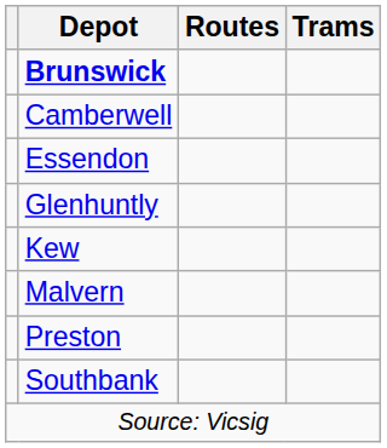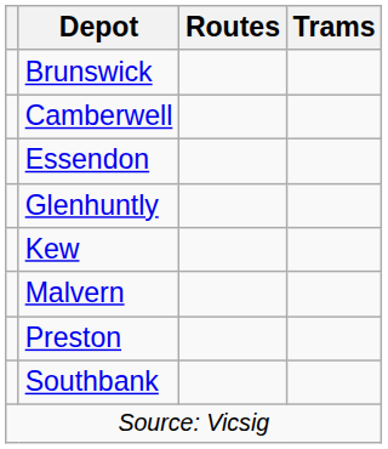Brunswick | Depot: bold -> normal
